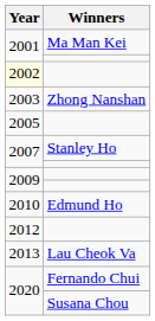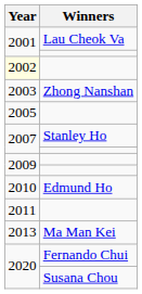row 2 | Winners: Ma Man Kei -> Lau Cheok Va
row 12 | Year: 2012 -> 2011
row 13 | Winners: Lau Cheok Va -> Ma Man Kei
